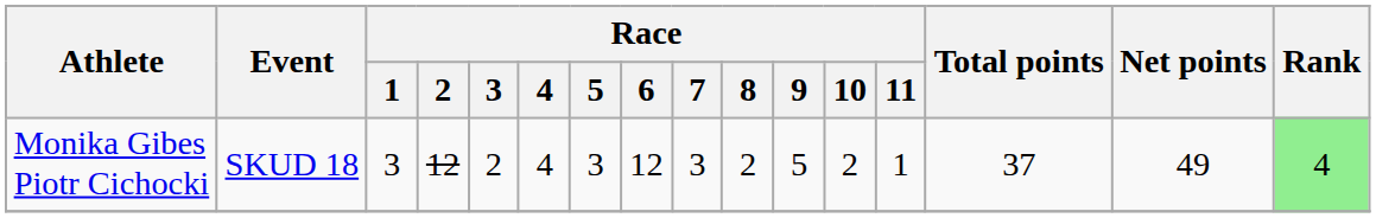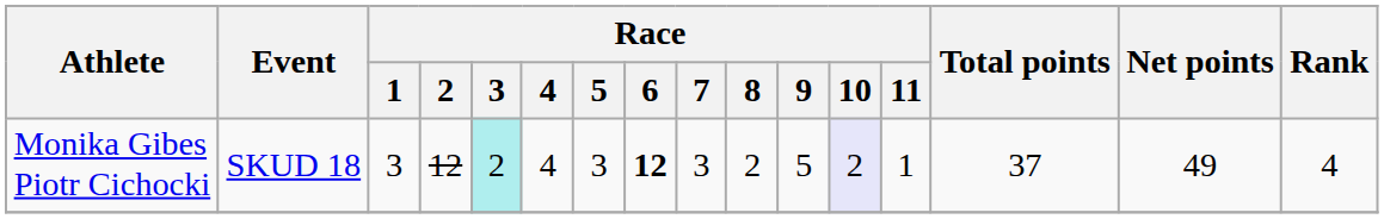Monika Gibes Piotr Cichocki | Race / 3: no background -> paleturquoise background
Monika Gibes Piotr Cichocki | Race / 6: normal -> bold
Monika Gibes Piotr Cichocki | Race / 10: no background -> lavender background
Monika Gibes Piotr Cichocki | Rank: lightgreen background -> no background
